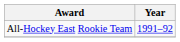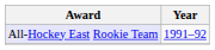row 2 | Award: no background -> lavender background
